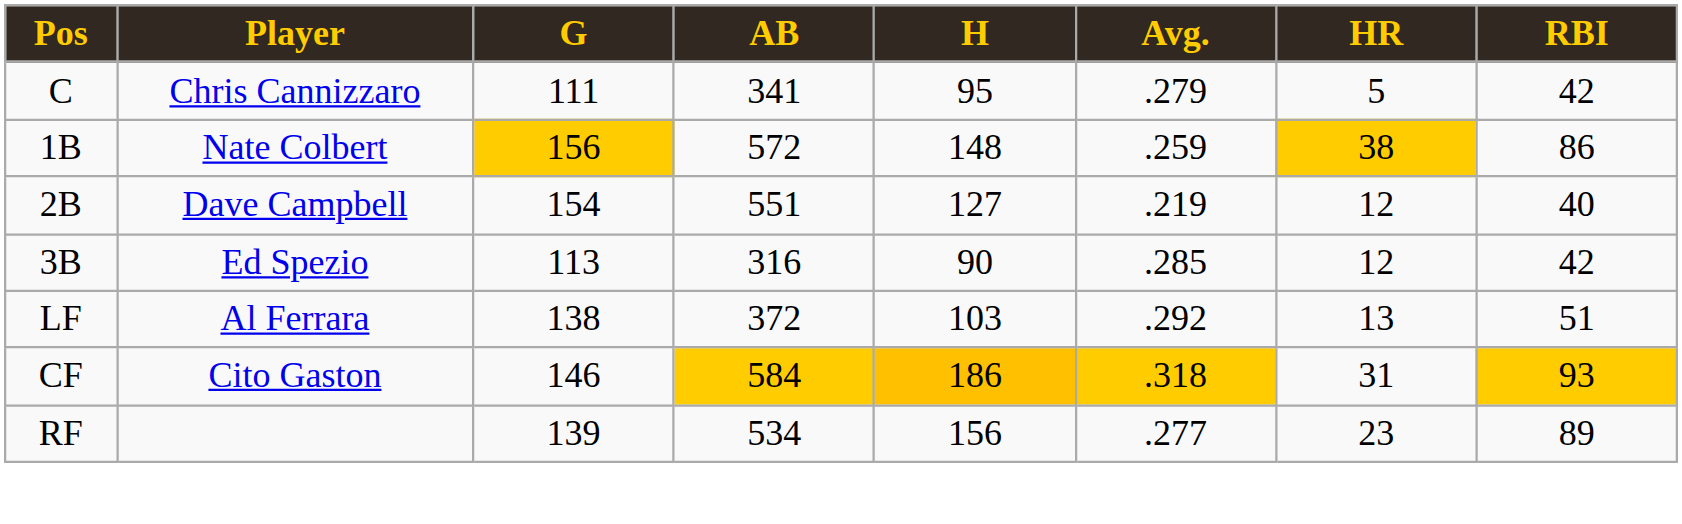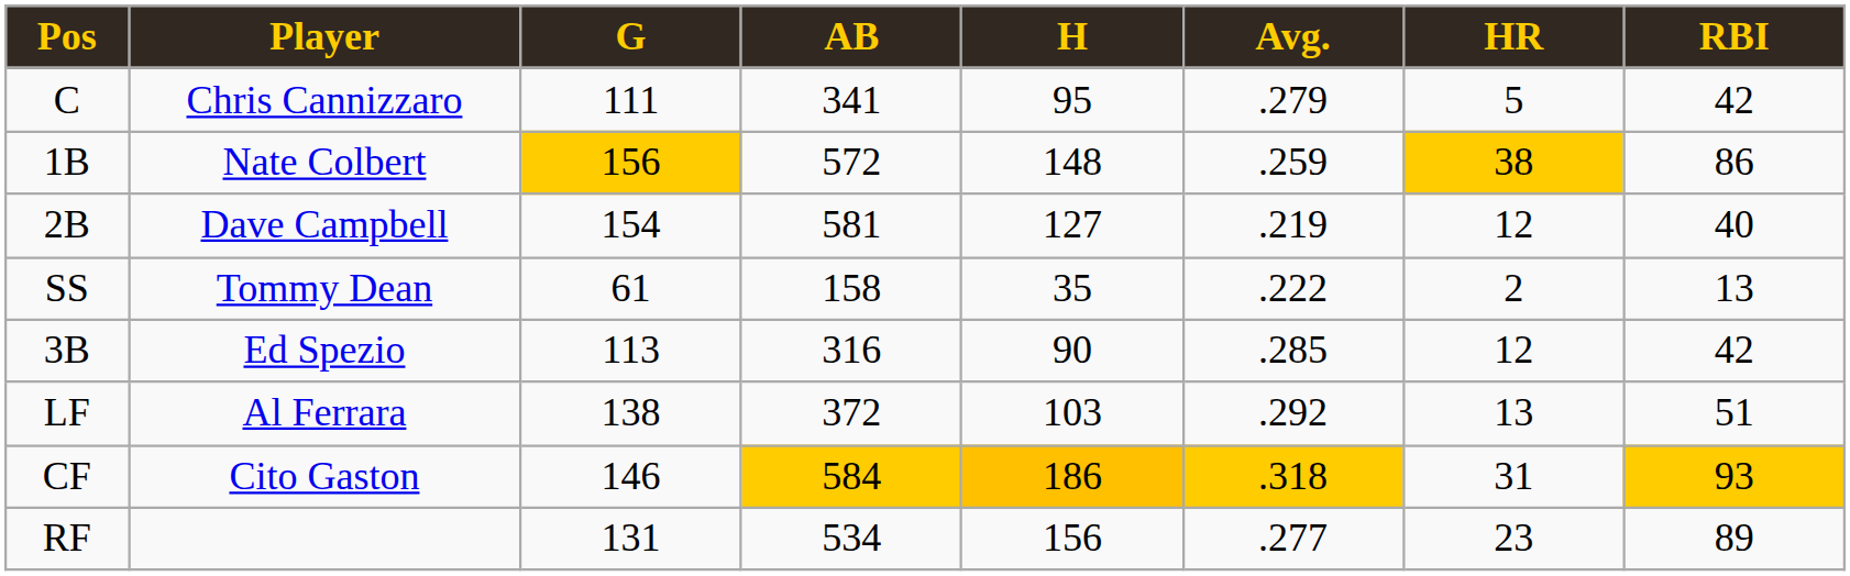2B | AB: 551 -> 581
+ row: SS | Tommy Dean | 61 | 158 | 35 | .222 | 2 | 13
RF | G: 139 -> 131
